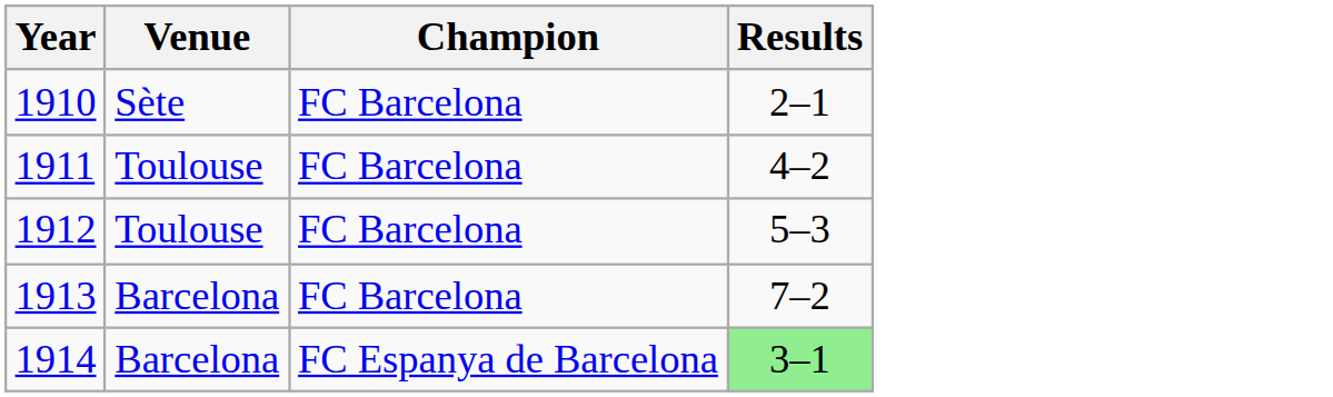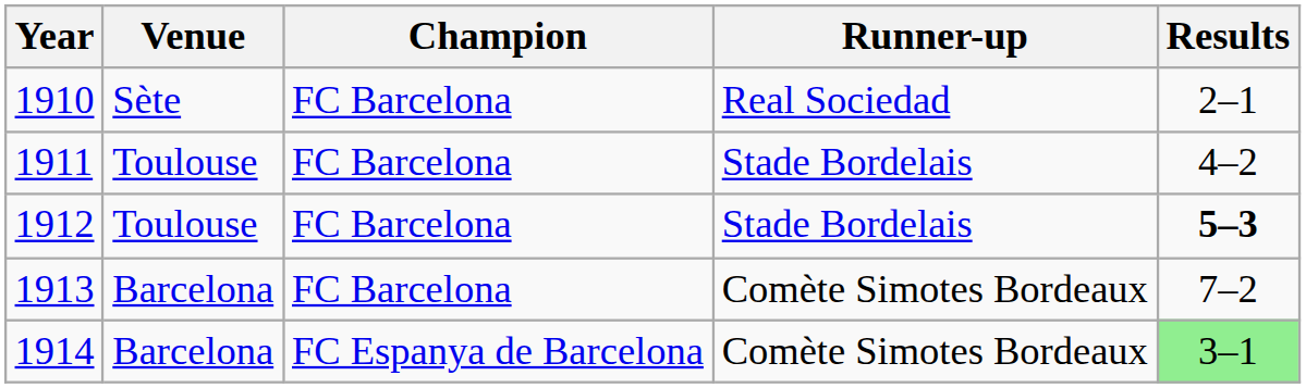+ column: Runner-up | Real Sociedad | Stade Bordelais | Stade Bordelais | Comète Simotes Bordeaux | Comète Simotes Bordeaux
1912 | Results: normal -> bold
